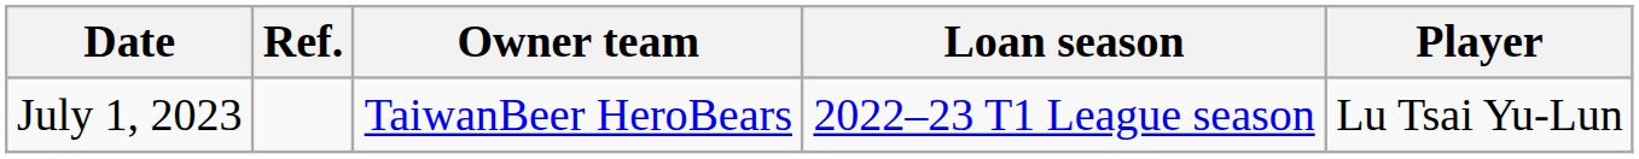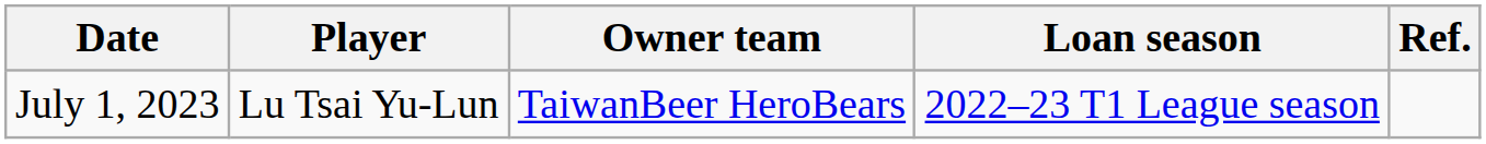columns swapped: Player <-> Ref.
